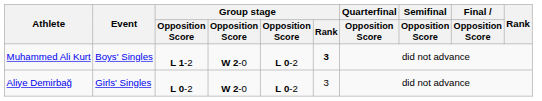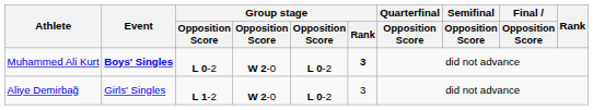Muhammed Ali Kurt | Event: normal -> bold
Muhammed Ali Kurt | column 3: L 1-2 -> L 0-2
Aliye Demirbağ | column 3: L 0-2 -> L 1-2
